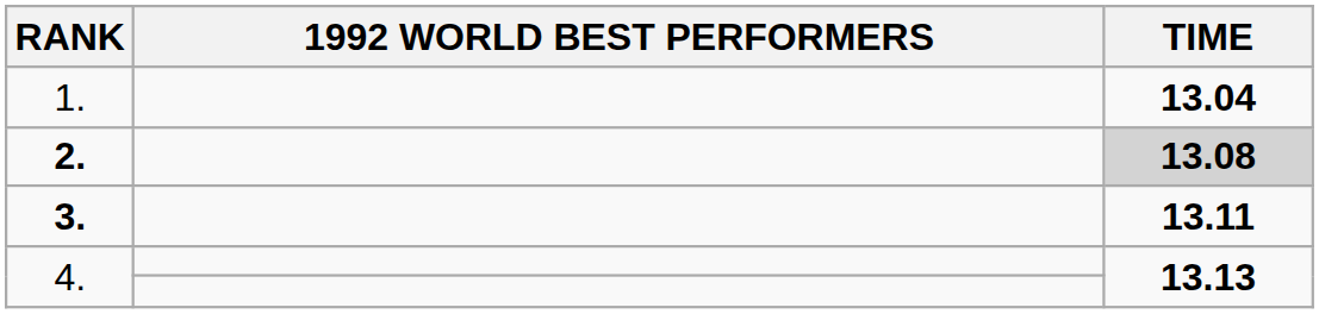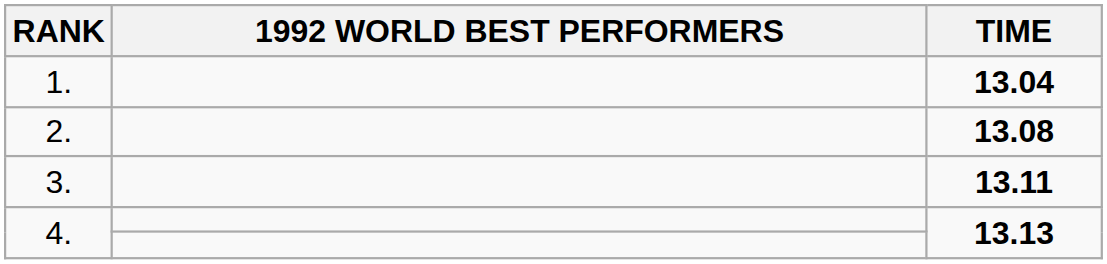2. | RANK: bold -> normal
2. | TIME: lightgrey background -> no background
3. | RANK: bold -> normal
